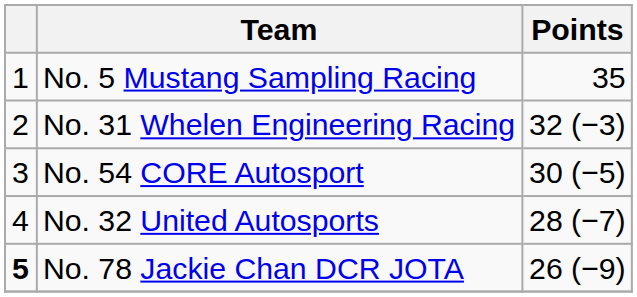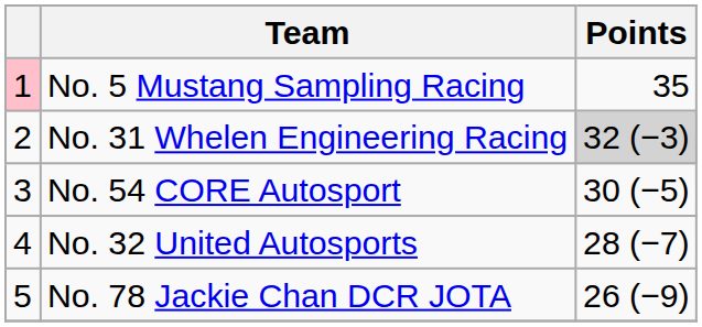No. 5 Mustang Sampling Racing | column 1: no background -> pink background
No. 31 Whelen Engineering Racing | Points: no background -> lightgrey background
No. 78 Jackie Chan DCR JOTA | column 1: bold -> normal
